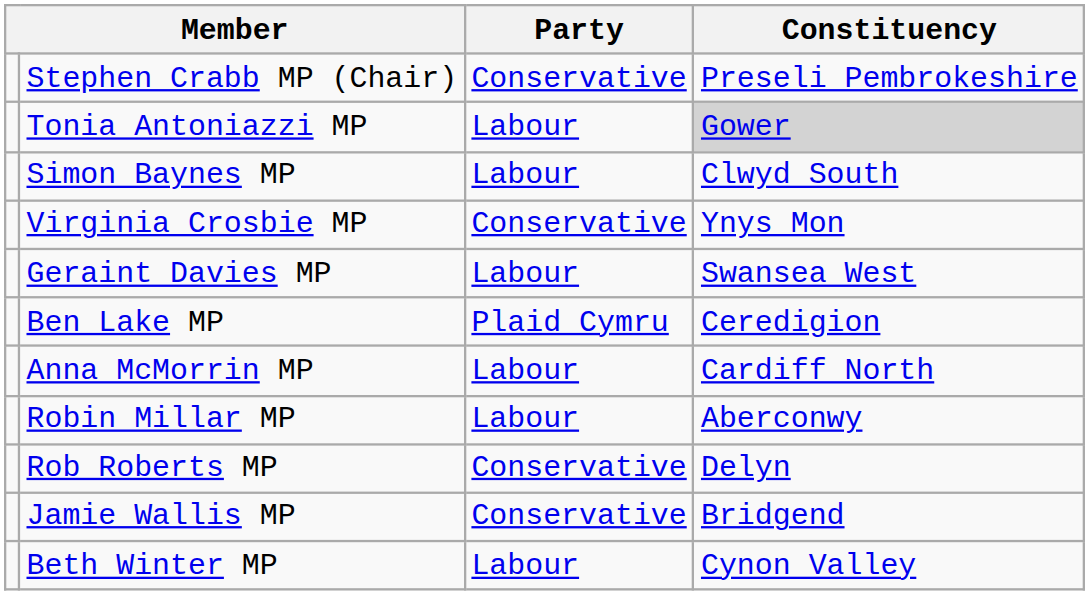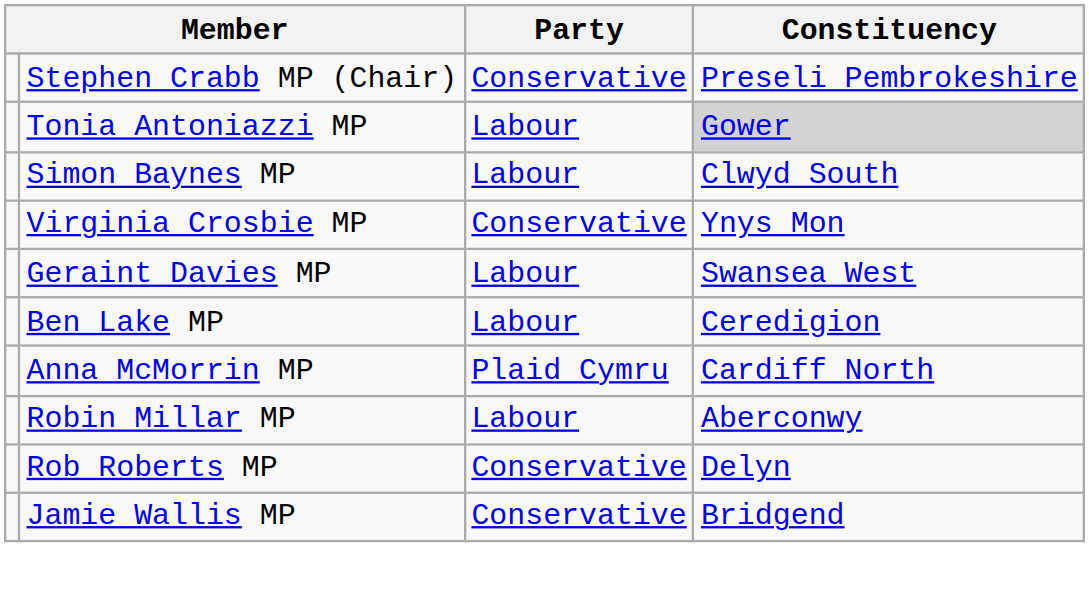Ben Lake MP | Party: Plaid Cymru -> Labour
Anna McMorrin MP | Party: Labour -> Plaid Cymru
- row: Beth Winter MP | Labour | Cynon Valley
